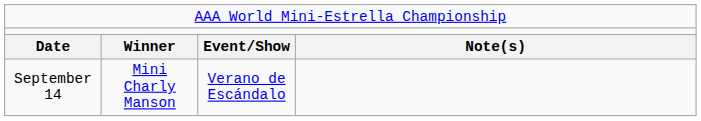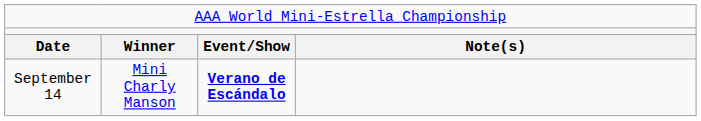September 14 | column 3: normal -> bold
